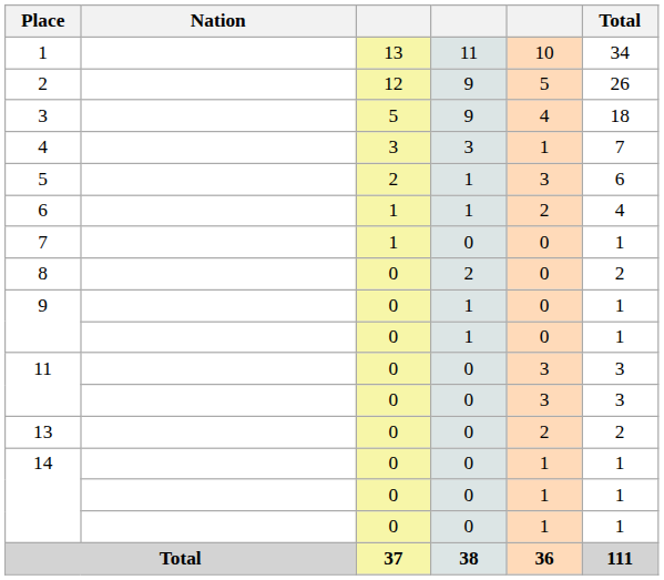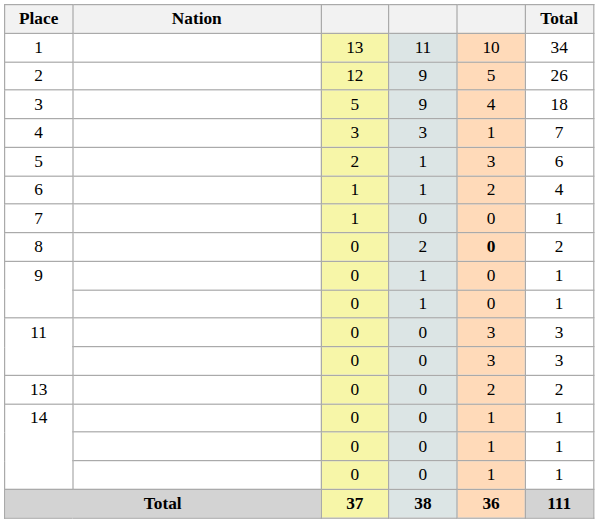8 | column 5: normal -> bold
